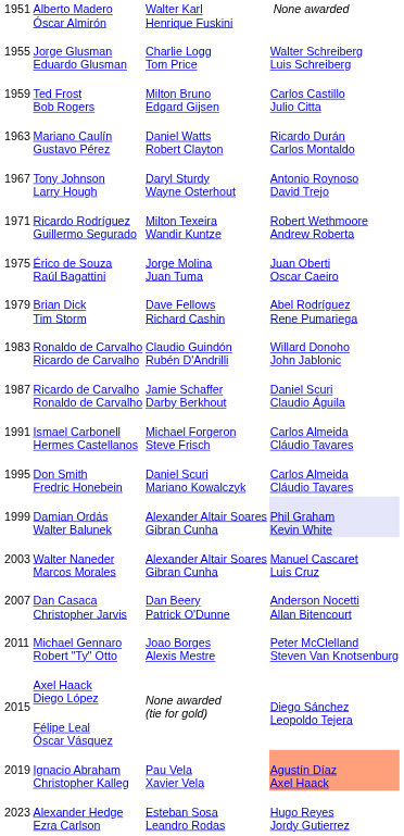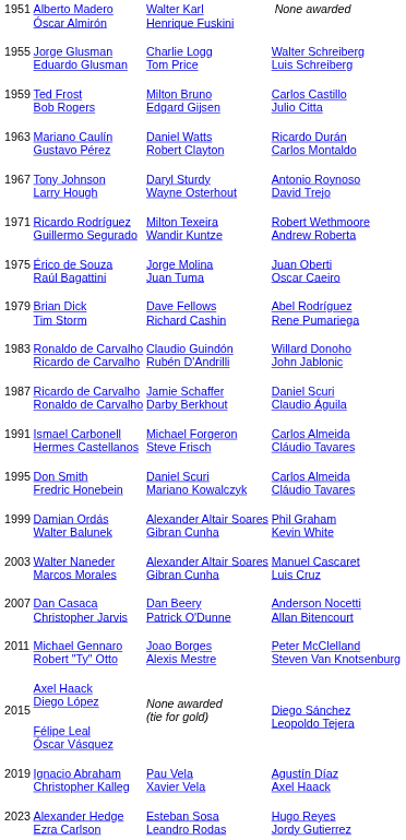Damian Ordás Walter Balunek | column 4: lavender background -> no background
Ignacio Abraham Christopher Kalleg | column 4: lightsalmon background -> no background
